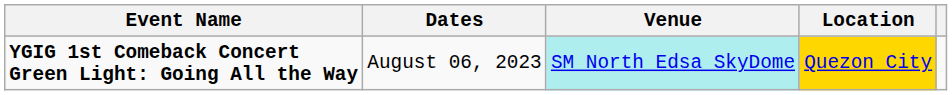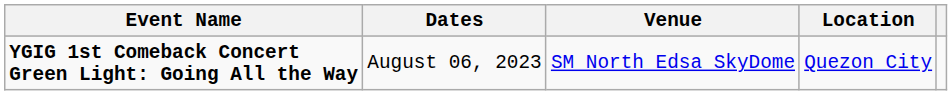row 2 | Venue: paleturquoise background -> no background
row 2 | Location: gold background -> no background
